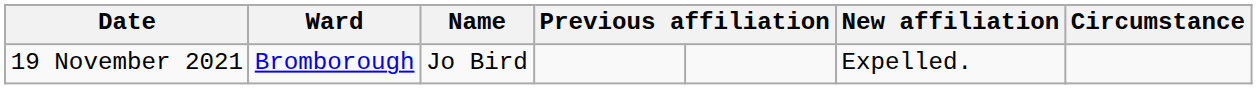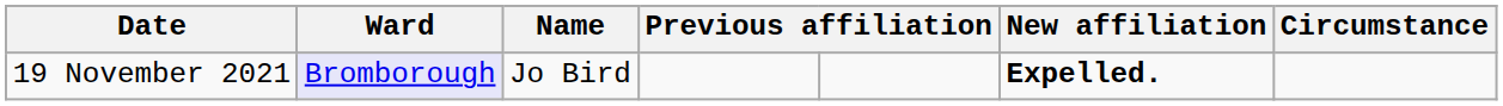19 November 2021 | Ward: no background -> lavender background
19 November 2021 | column 6: normal -> bold
